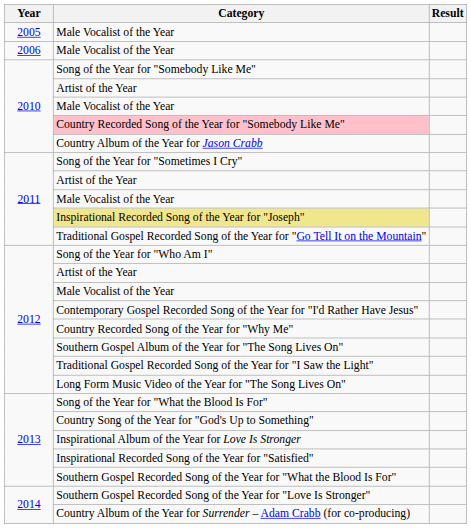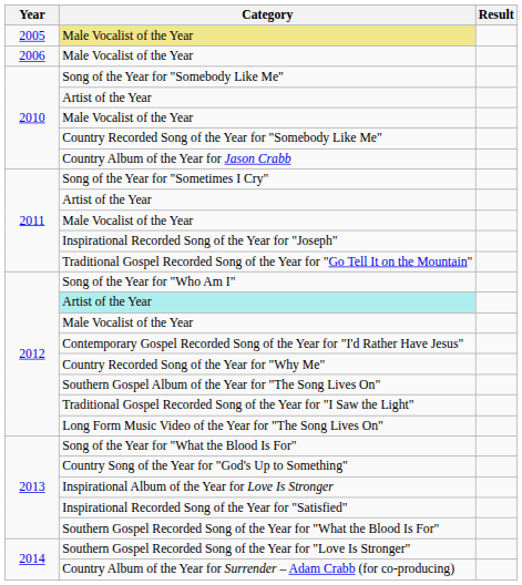2005 / Male Vocalist of the Year | Category: no background -> khaki background
Country Recorded Song of the Year for "Somebody Like Me" | Category: pink background -> no background
Inspirational Recorded Song of the Year for "Joseph" | Category: khaki background -> no background
2012 / Artist of the Year | Category: no background -> paleturquoise background
